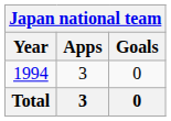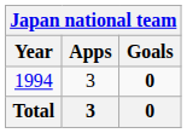1994 | Goals: normal -> bold
